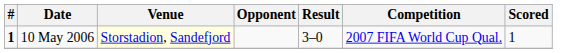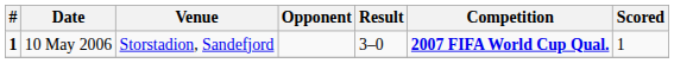10 May 2006 | Venue: lightyellow background -> no background
10 May 2006 | Competition: normal -> bold
